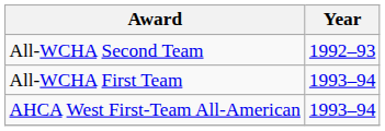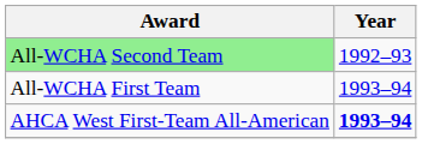row 2 | Award: no background -> lightgreen background
row 4 | Year: normal -> bold
